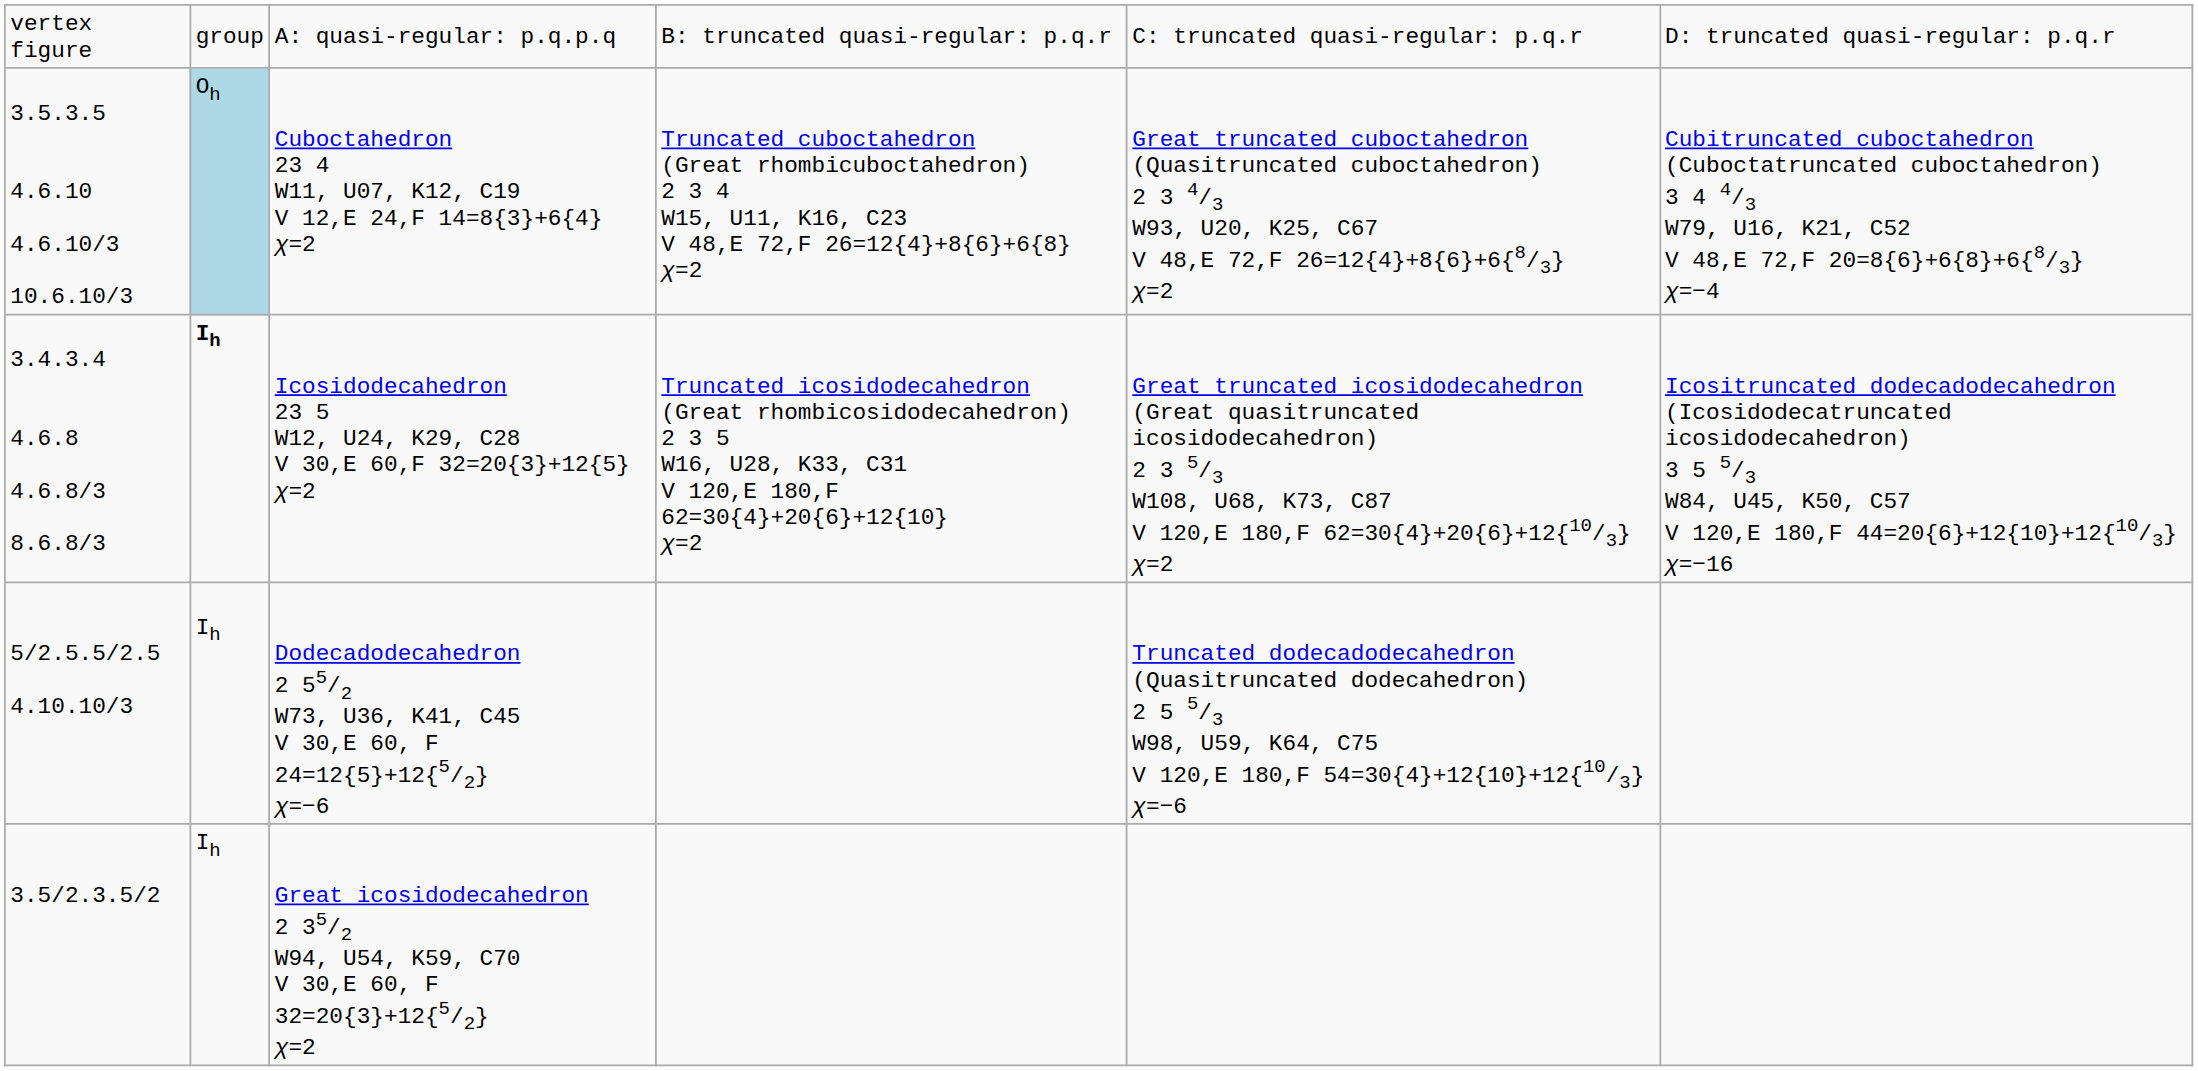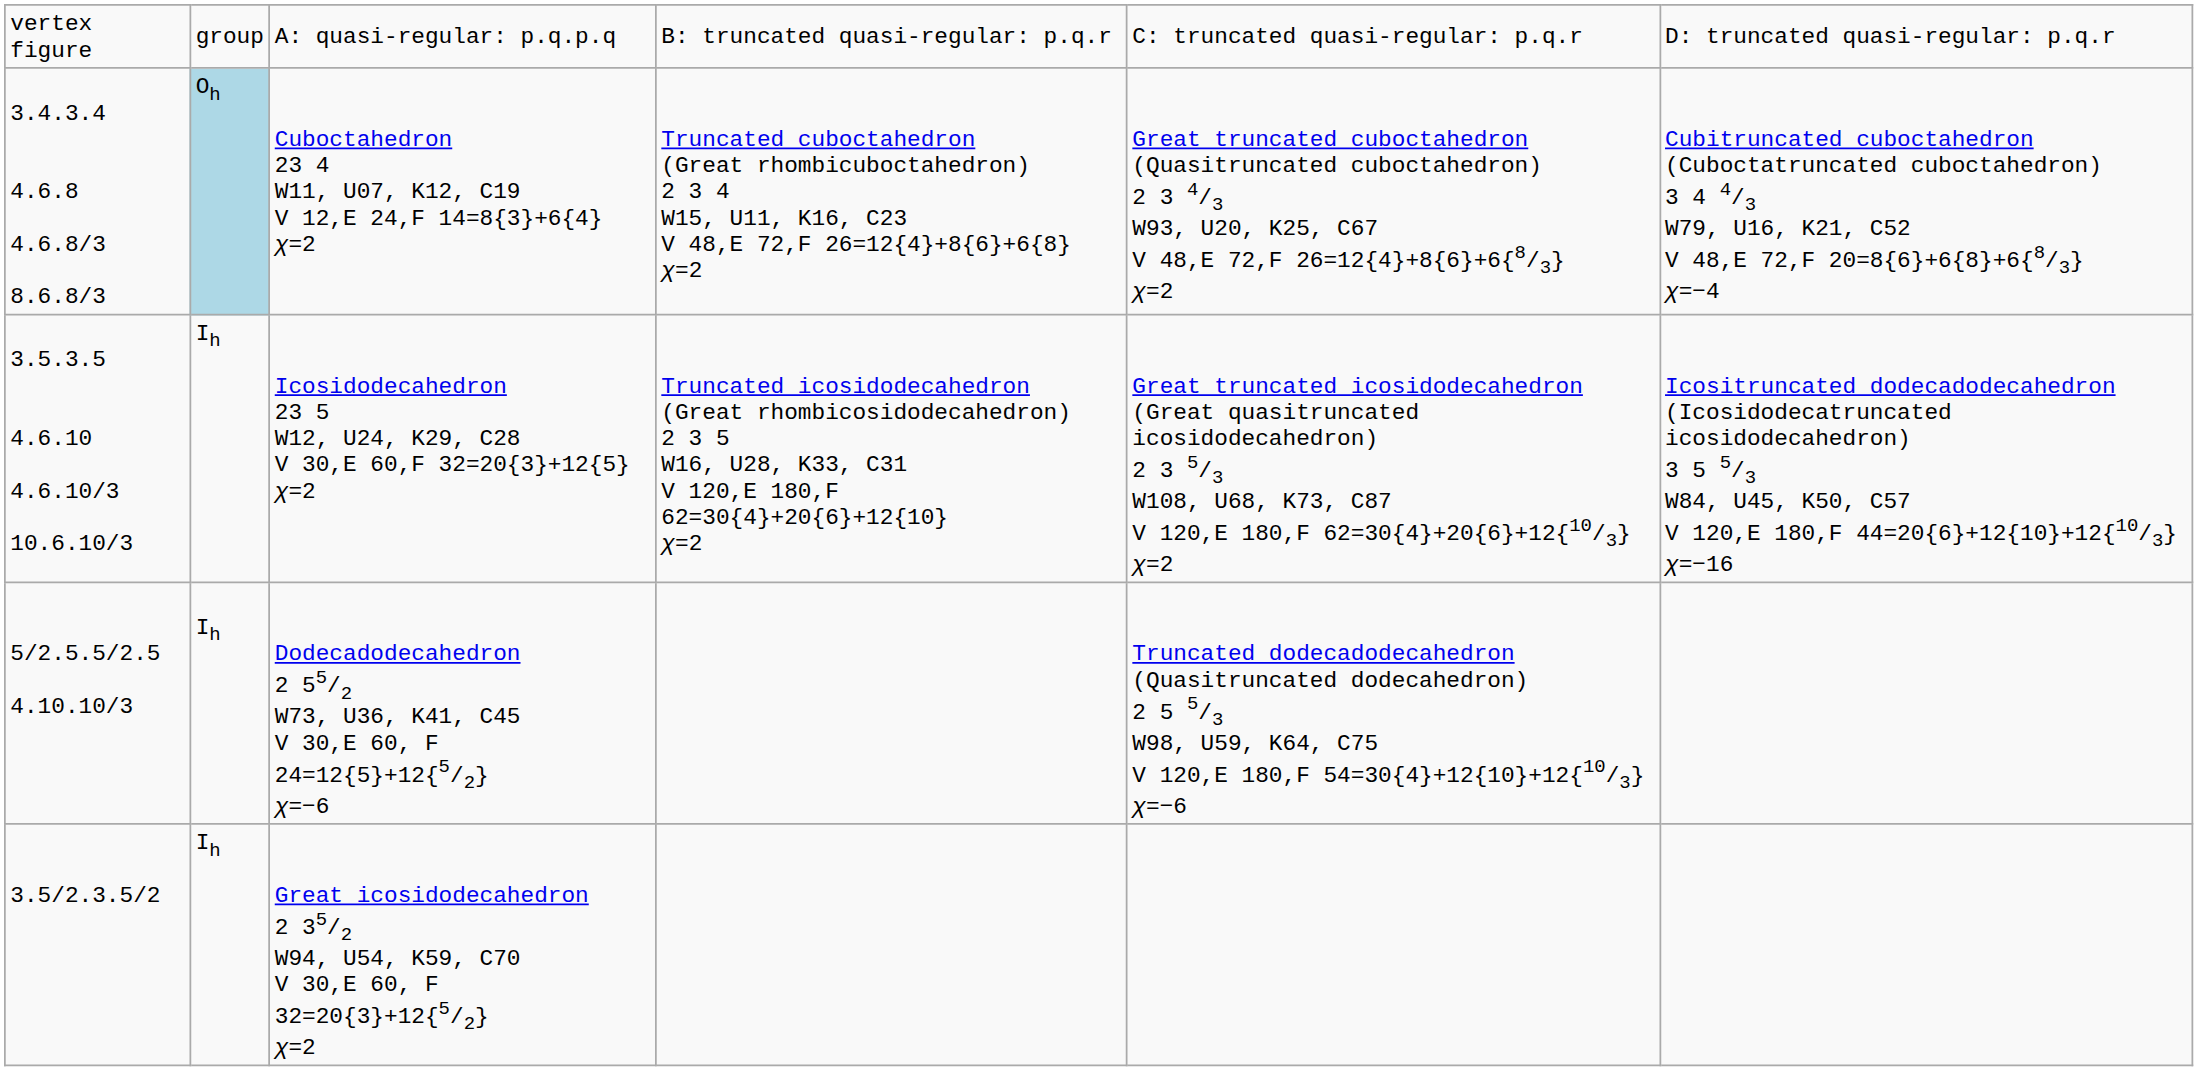row 2 | column 1: 3.5.3.5 4.6.10 4.6.10/3 10.6.10/3 -> 3.4.3.4 4.6.8 4.6.8/3 8.6.8/3
row 3 | column 1: 3.4.3.4 4.6.8 4.6.8/3 8.6.8/3 -> 3.5.3.5 4.6.10 4.6.10/3 10.6.10/3
row 3 | column 2: bold -> normal
